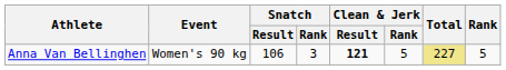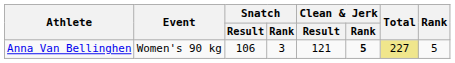Anna Van Bellinghen | Clean & Jerk / Result: bold -> normal
Anna Van Bellinghen | Clean & Jerk / Rank: normal -> bold
